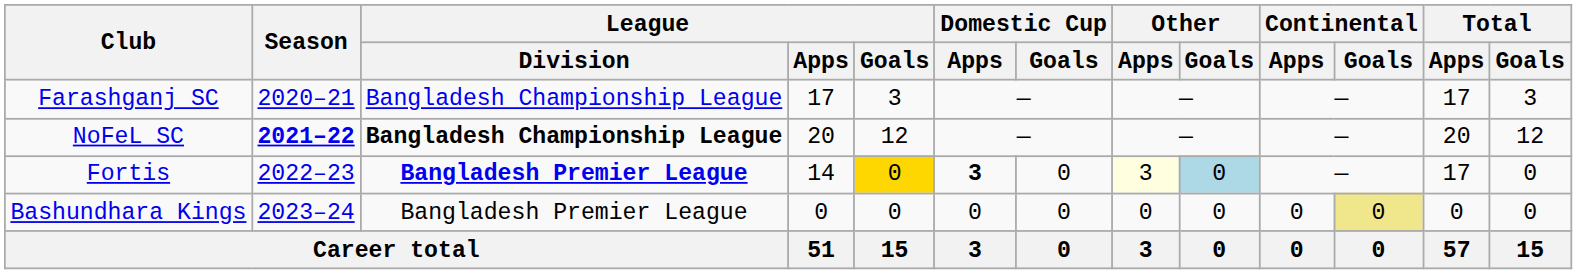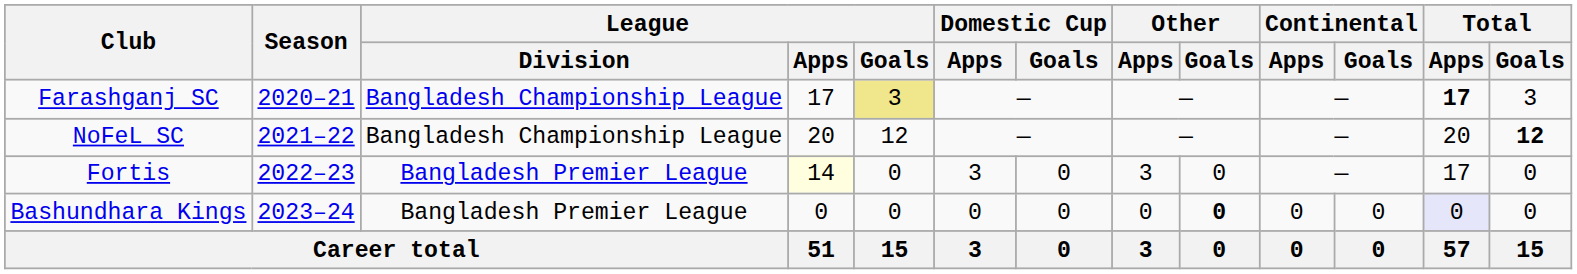Farashganj SC | League / Goals: no background -> khaki background
Farashganj SC | Total / Apps: normal -> bold
NoFeL SC | Season: bold -> normal
NoFeL SC | League / Division: bold -> normal
NoFeL SC | Total / Goals: normal -> bold
Fortis | League / Division: bold -> normal
Fortis | League / Apps: no background -> lightyellow background
Fortis | League / Goals: gold background -> no background
Fortis | Domestic Cup / Apps: bold -> normal
Fortis | Other / Apps: lightyellow background -> no background
Fortis | Other / Goals: lightblue background -> no background
Bashundhara Kings | Other / Goals: normal -> bold
Bashundhara Kings | Continental / Goals: khaki background -> no background
Bashundhara Kings | Total / Apps: no background -> lavender background
